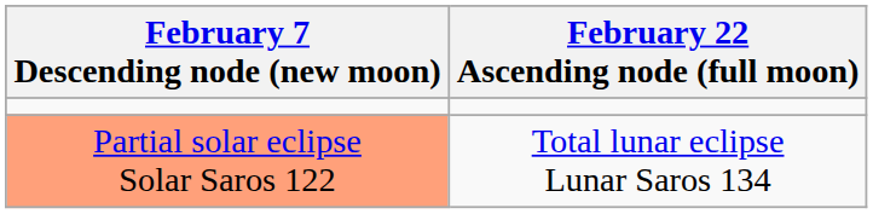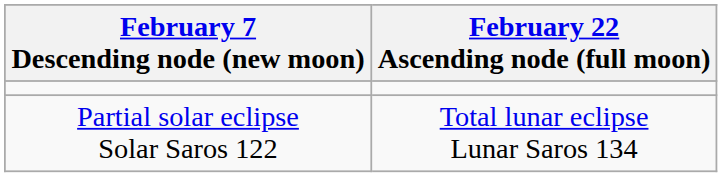row 3 | February 7 Descending node (new moon): lightsalmon background -> no background
